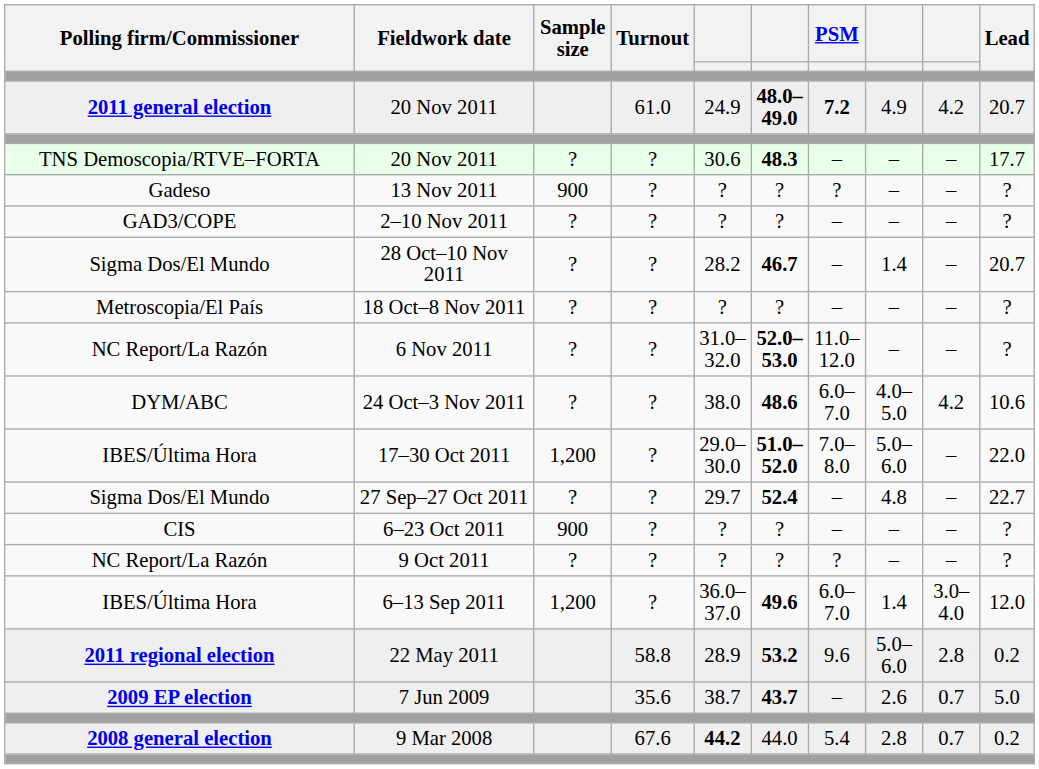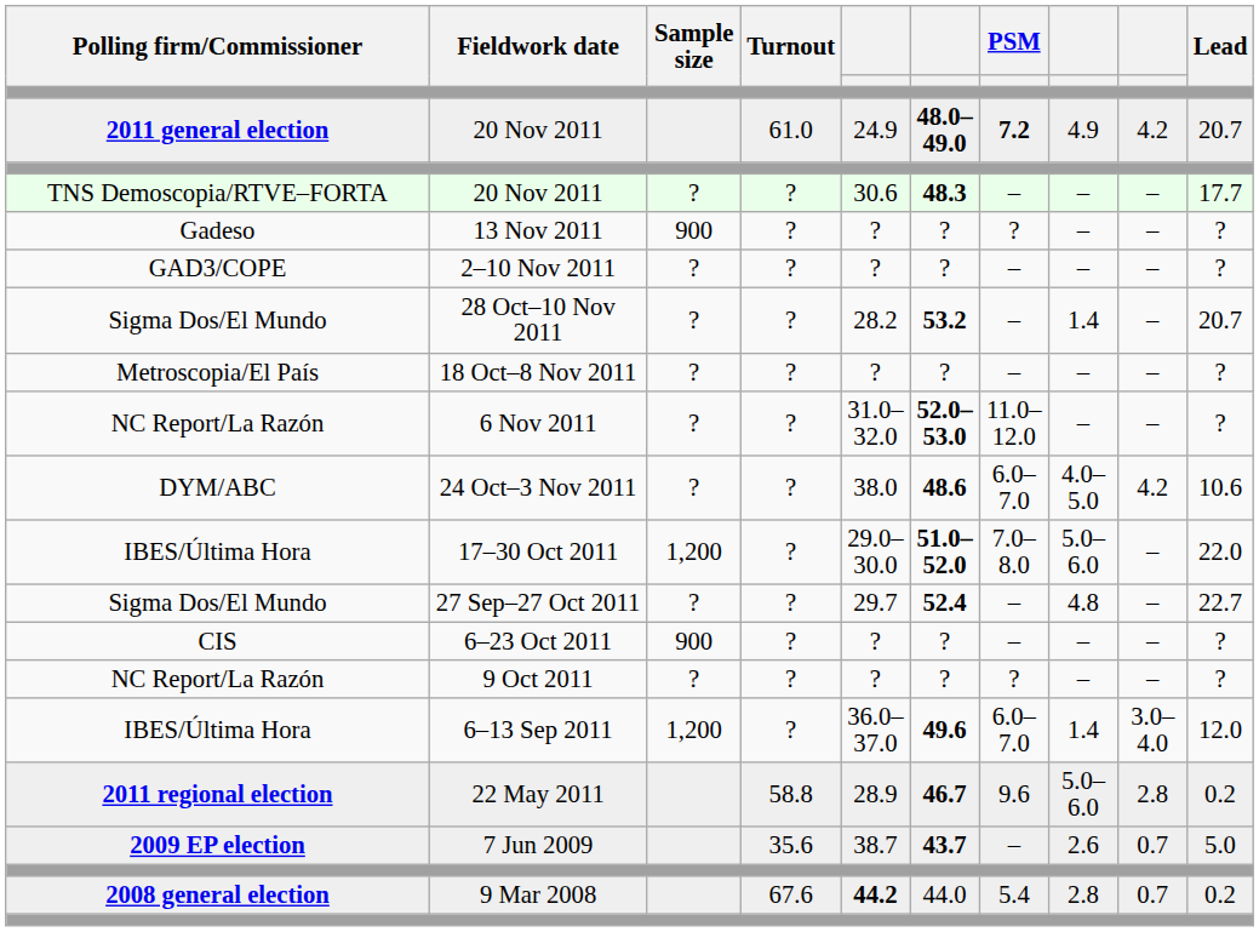28 Oct–10 Nov 2011 | column 6: 46.7 -> 53.2
22 May 2011 | column 6: 53.2 -> 46.7
